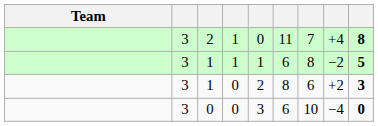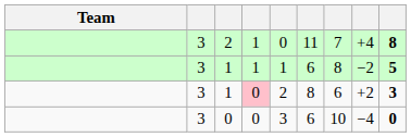row 4 | column 4: no background -> pink background
